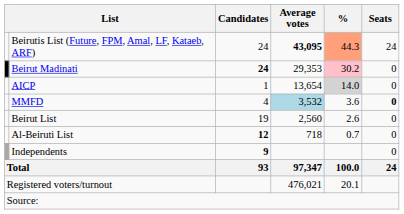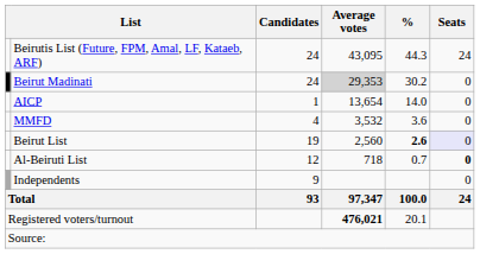Beirutis List (Future, FPM, Amal, LF, Kataeb, ARF) | Average votes: bold -> normal
Beirutis List (Future, FPM, Amal, LF, Kataeb, ARF) | %: lightsalmon background -> no background
Beirut Madinati | Candidates: bold -> normal
Beirut Madinati | Average votes: no background -> lightgrey background
Beirut Madinati | %: pink background -> no background
AICP | %: lightgrey background -> no background
MMFD | Average votes: lightblue background -> no background
MMFD | Seats: bold -> normal
Beirut List | %: normal -> bold
Beirut List | Seats: no background -> lavender background
Al-Beiruti List | Candidates: bold -> normal
Al-Beiruti List | Seats: normal -> bold
Independents | Candidates: bold -> normal
Registered voters/turnout | Average votes: normal -> bold
